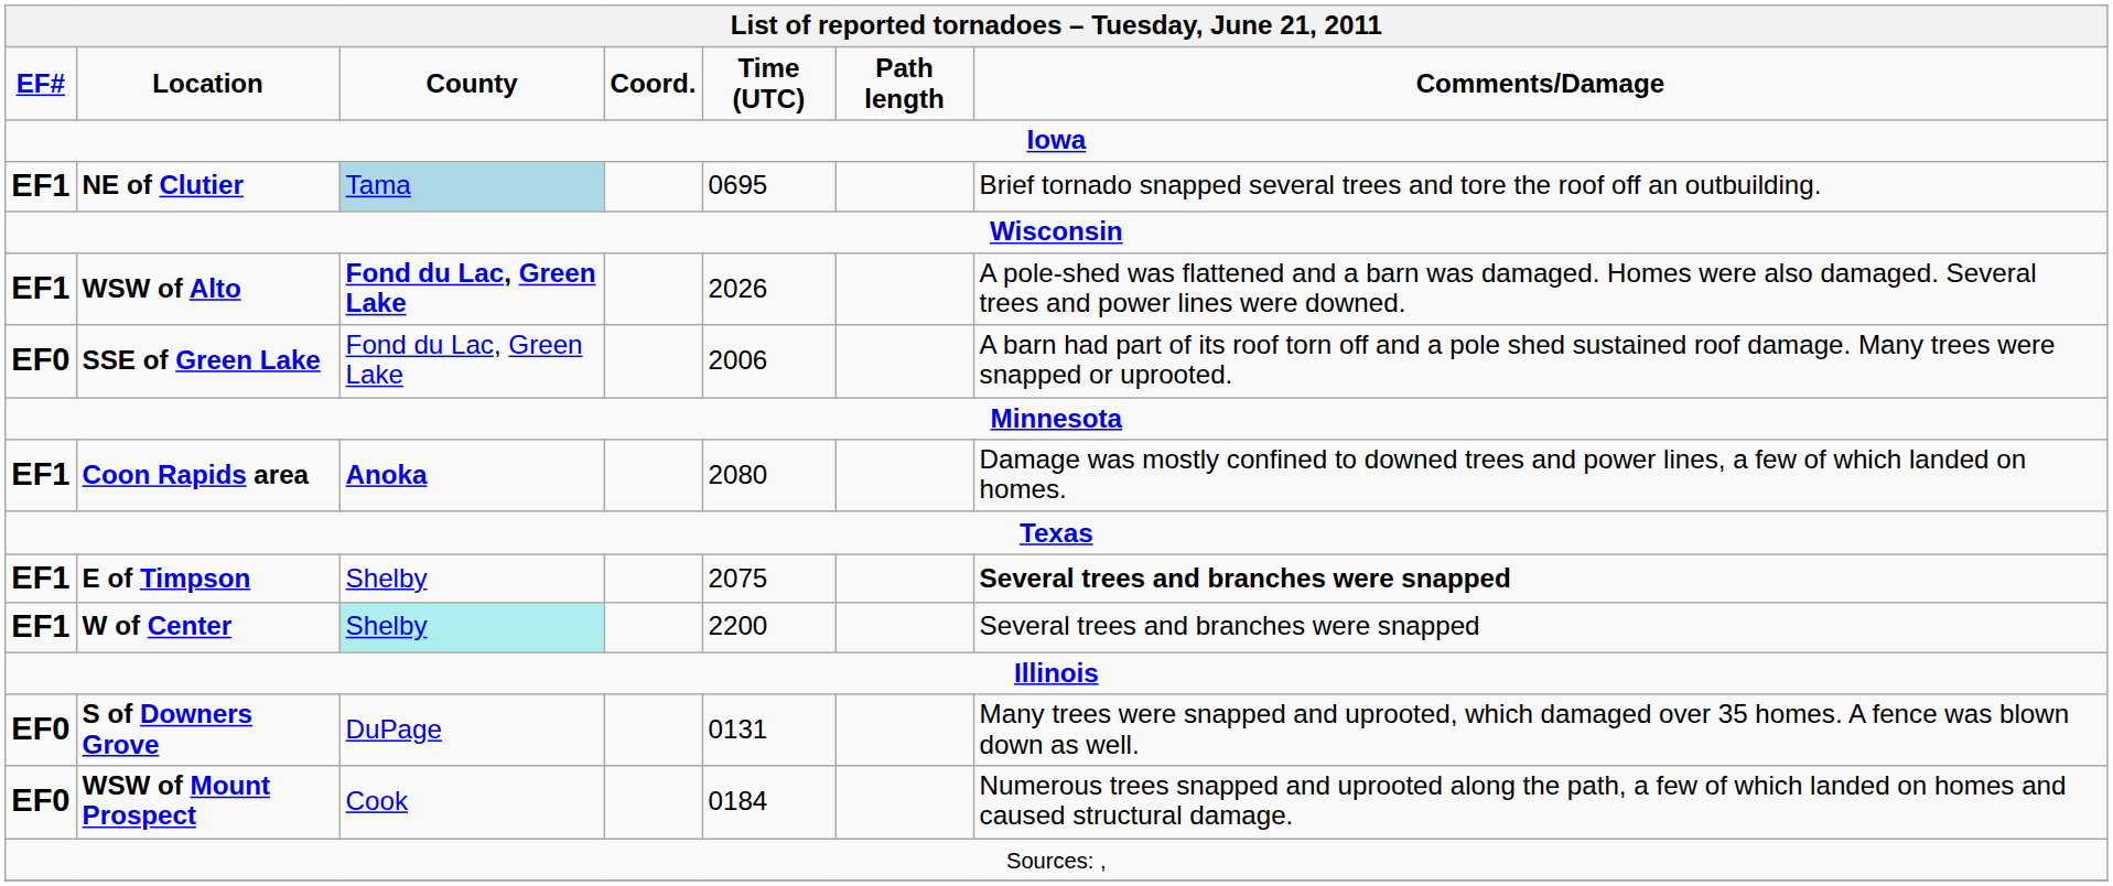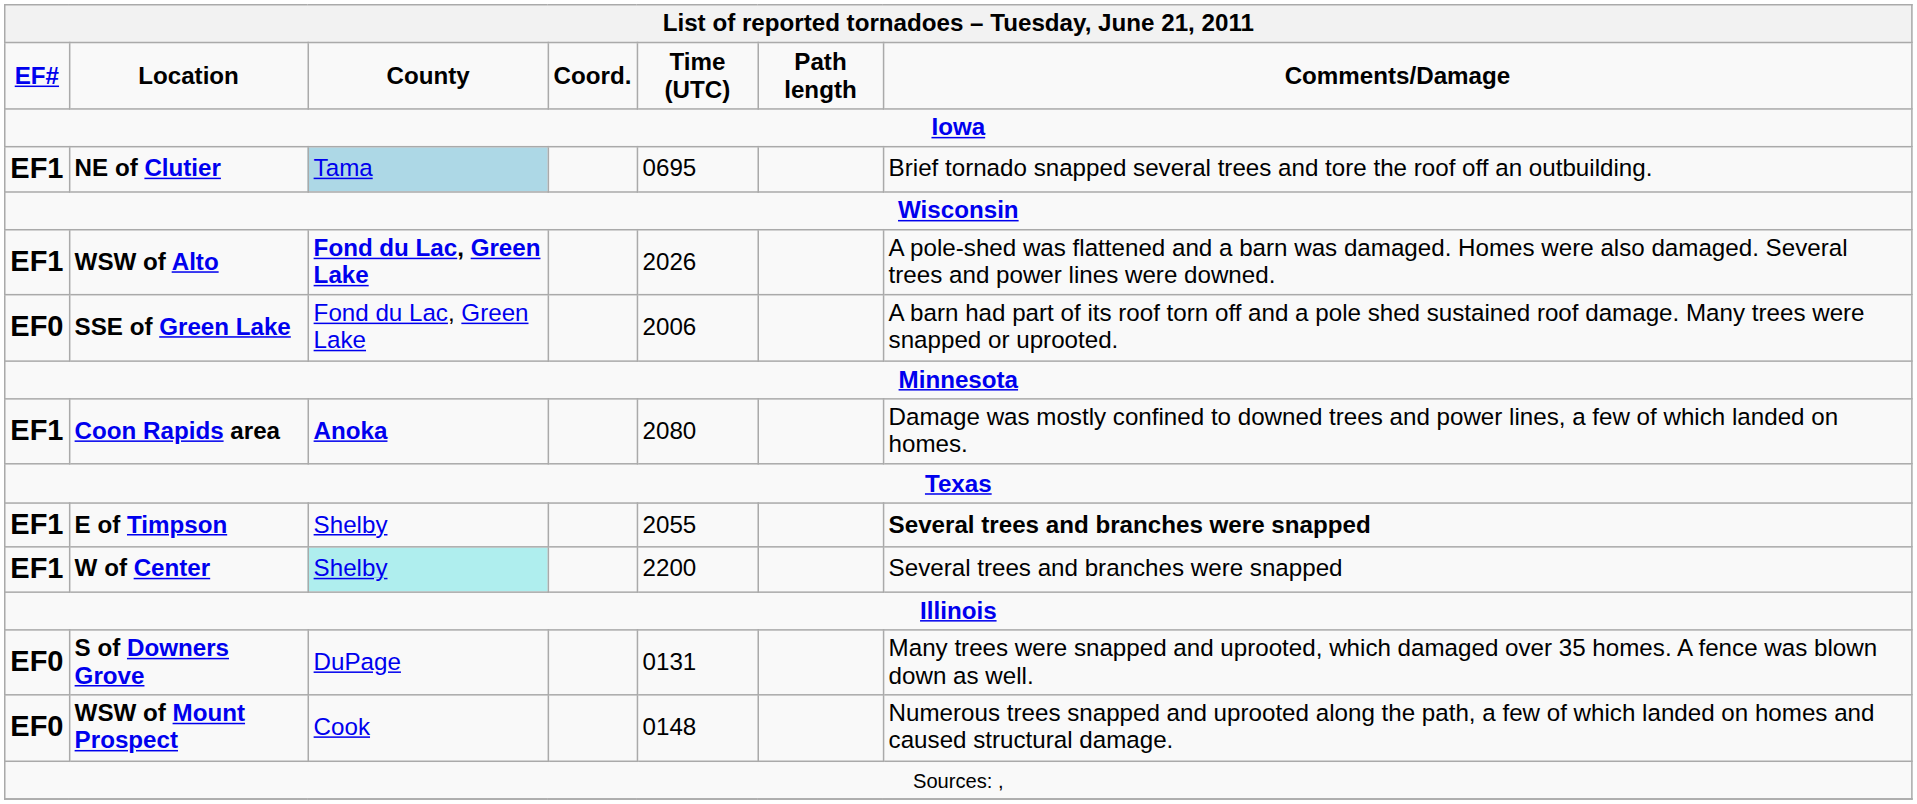E of Timpson | Time (UTC): 2075 -> 2055
WSW of Mount Prospect | Time (UTC): 0184 -> 0148
